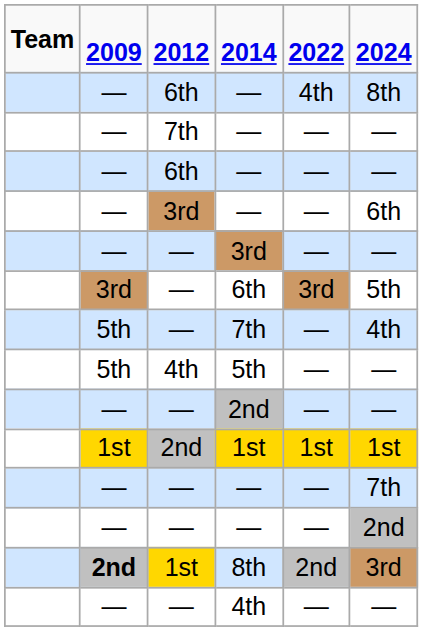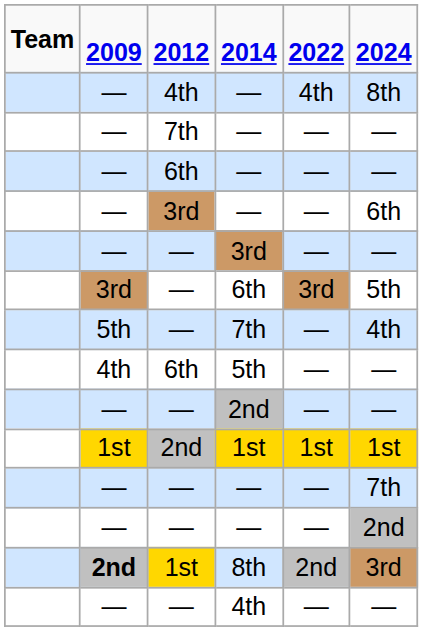row 2 | 2012: 6th -> 4th
row 9 | 2009: 5th -> 4th
row 9 | 2012: 4th -> 6th
